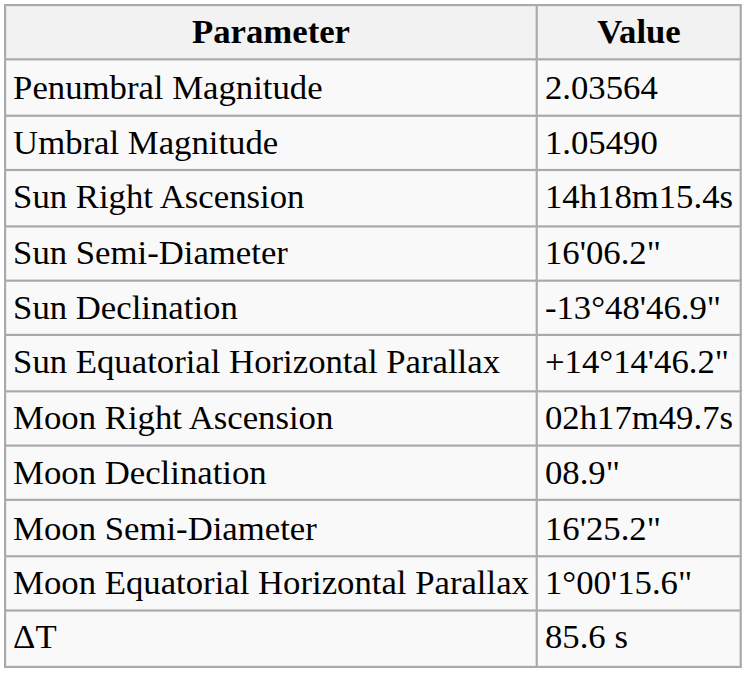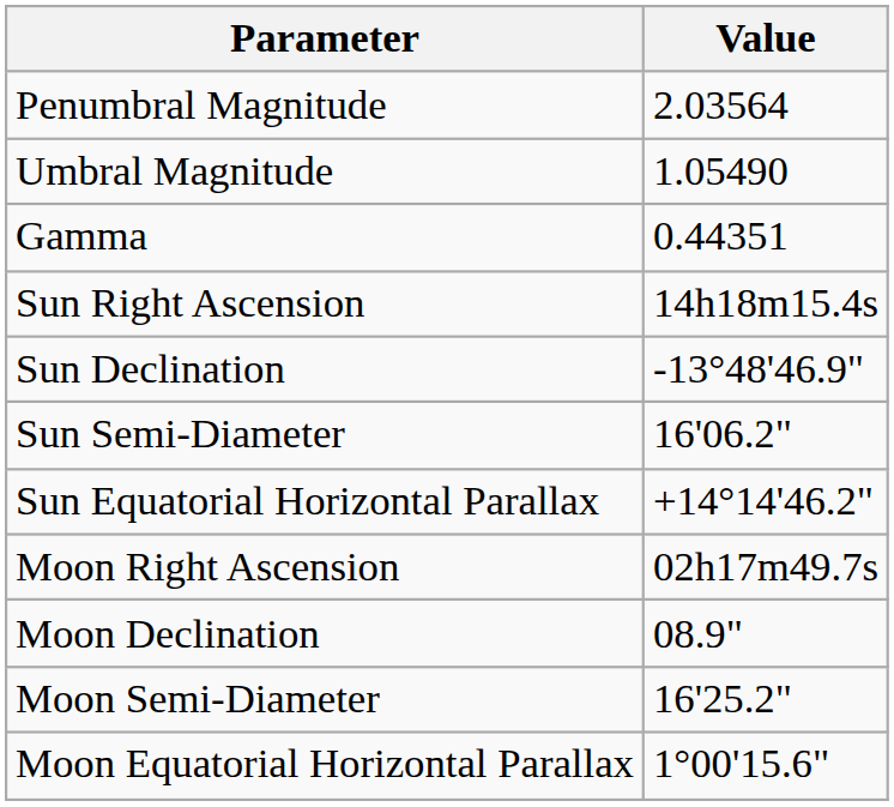+ row: Gamma | 0.44351
rows swapped: Sun Declination <-> Sun Semi-Diameter
- row: ΔT | 85.6 s
